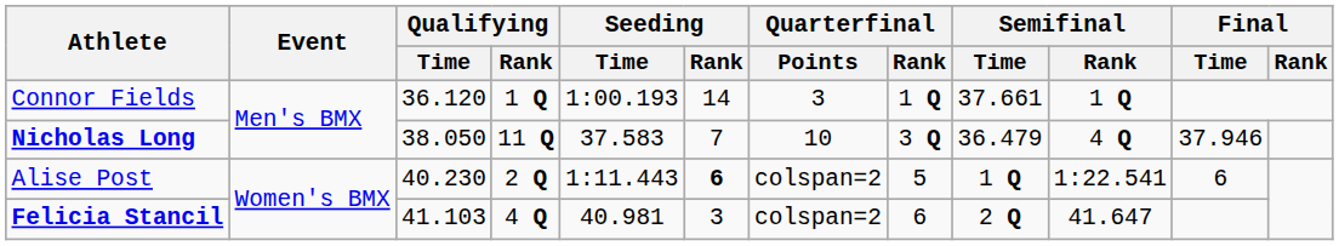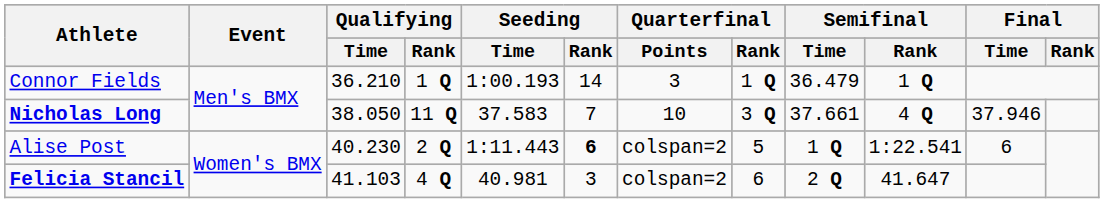Connor Fields | Qualifying / Time: 36.120 -> 36.210
Connor Fields | Semifinal / Time: 37.661 -> 36.479
Nicholas Long | Semifinal / Time: 36.479 -> 37.661
